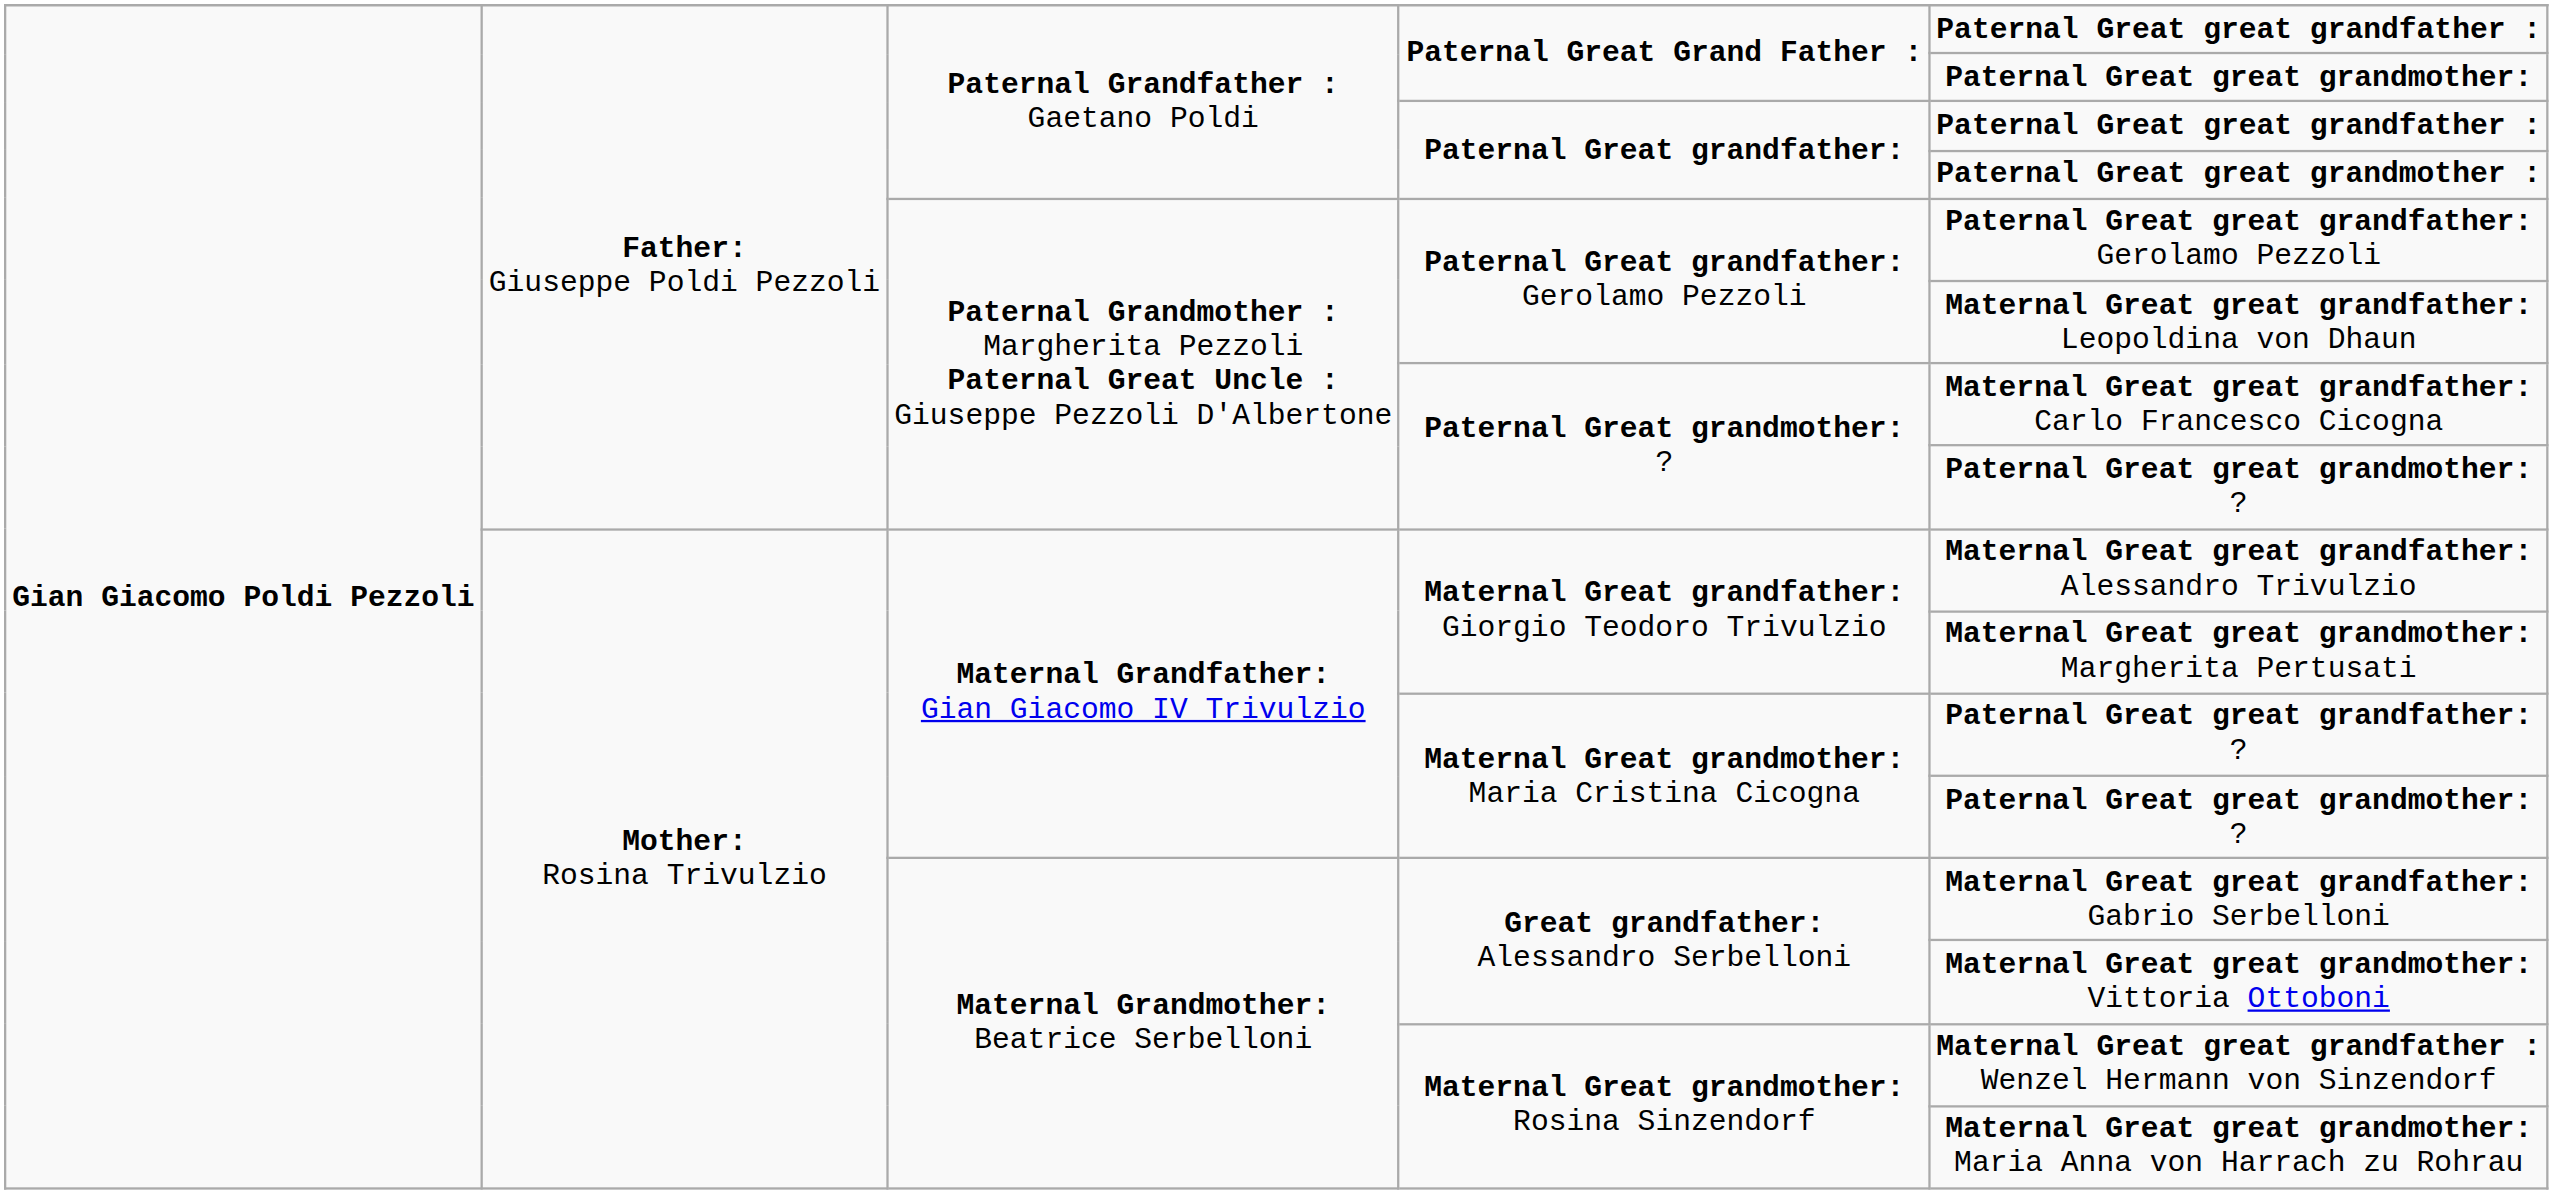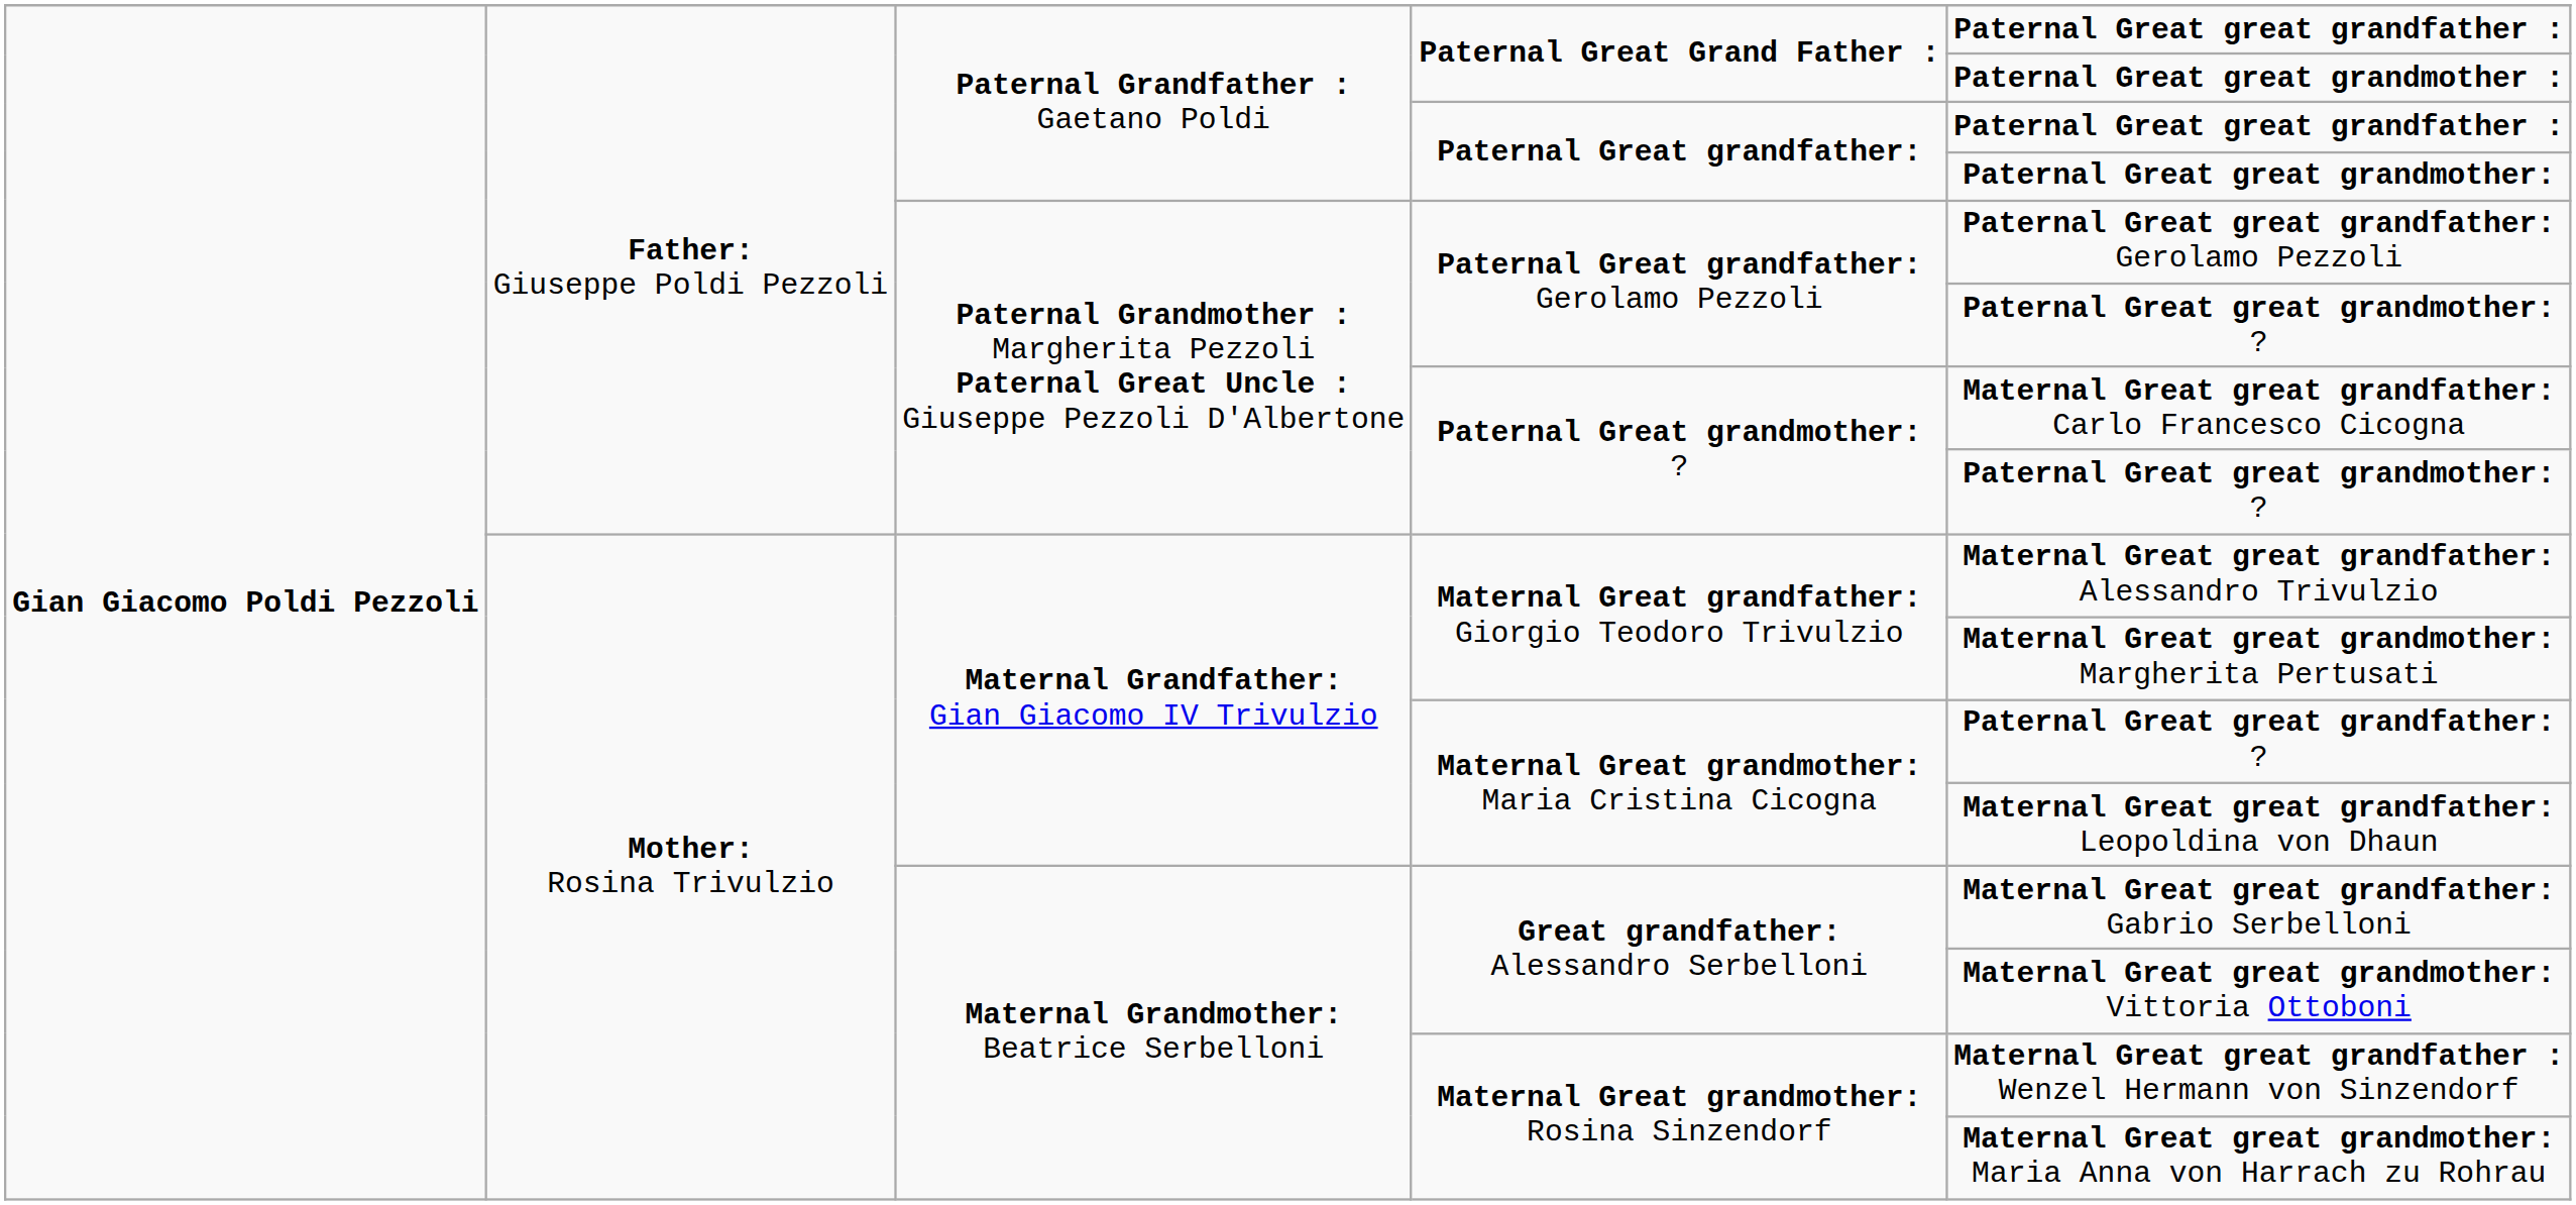row 2 | column 5: Paternal Great great grandmother: -> Paternal Great great grandmother :
row 4 | column 5: Paternal Great great grandmother : -> Paternal Great great grandmother:
row 6 | column 5: Maternal Great great grandfather: Leopoldina von Dhaun -> Paternal Great great grandmother: ?
row 12 | column 5: Paternal Great great grandmother: ? -> Maternal Great great grandfather: Leopoldina von Dhaun
